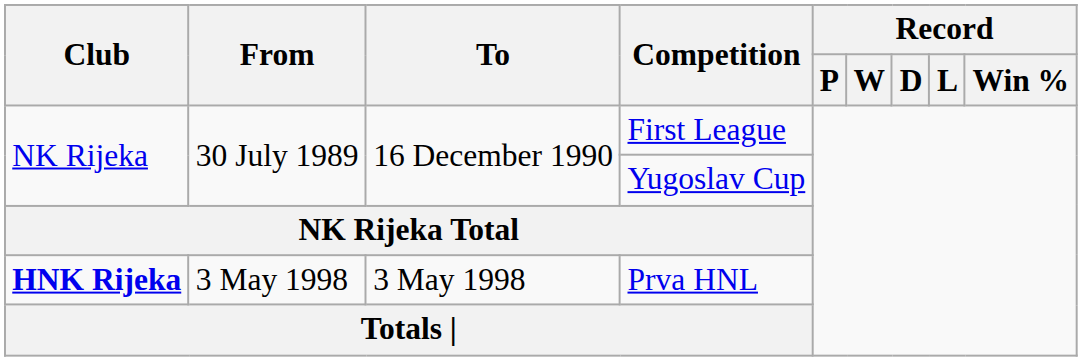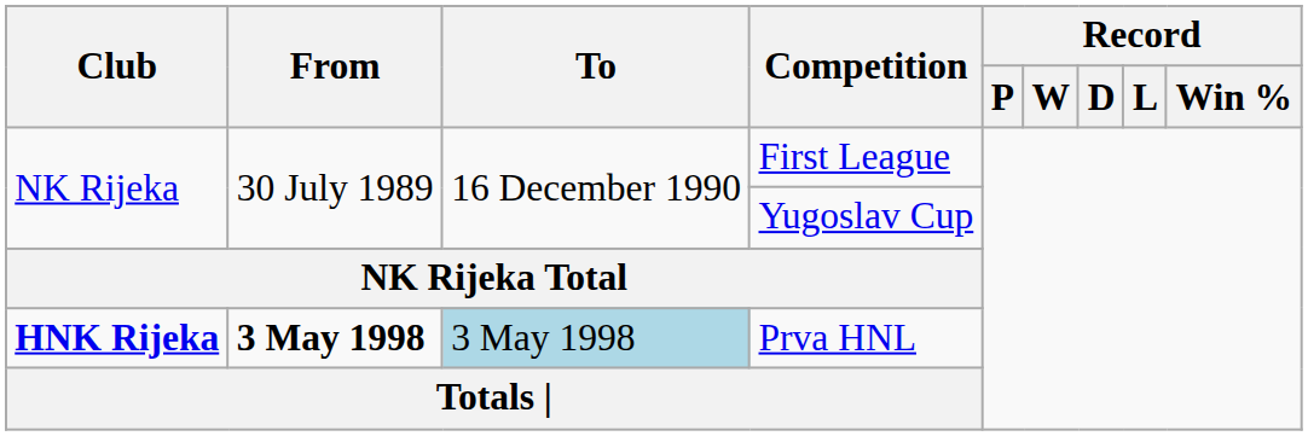Prva HNL | From: normal -> bold
Prva HNL | To: no background -> lightblue background
